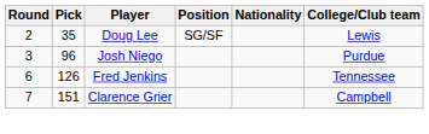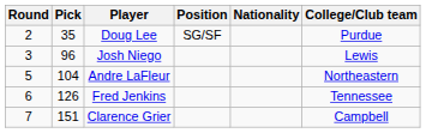Doug Lee | College/Club team: Lewis -> Purdue
Josh Niego | College/Club team: Purdue -> Lewis
+ row: 5 | 104 | Andre LaFleur | Northeastern
